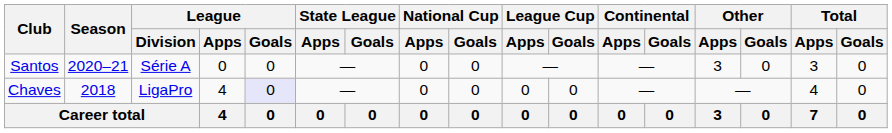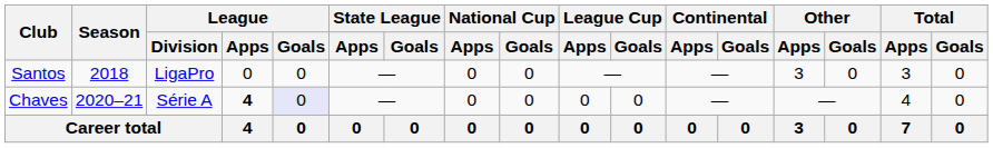Santos | Season: 2020–21 -> 2018
Santos | League / Division: Série A -> LigaPro
Chaves | Season: 2018 -> 2020–21
Chaves | League / Division: LigaPro -> Série A
Chaves | League / Apps: normal -> bold
